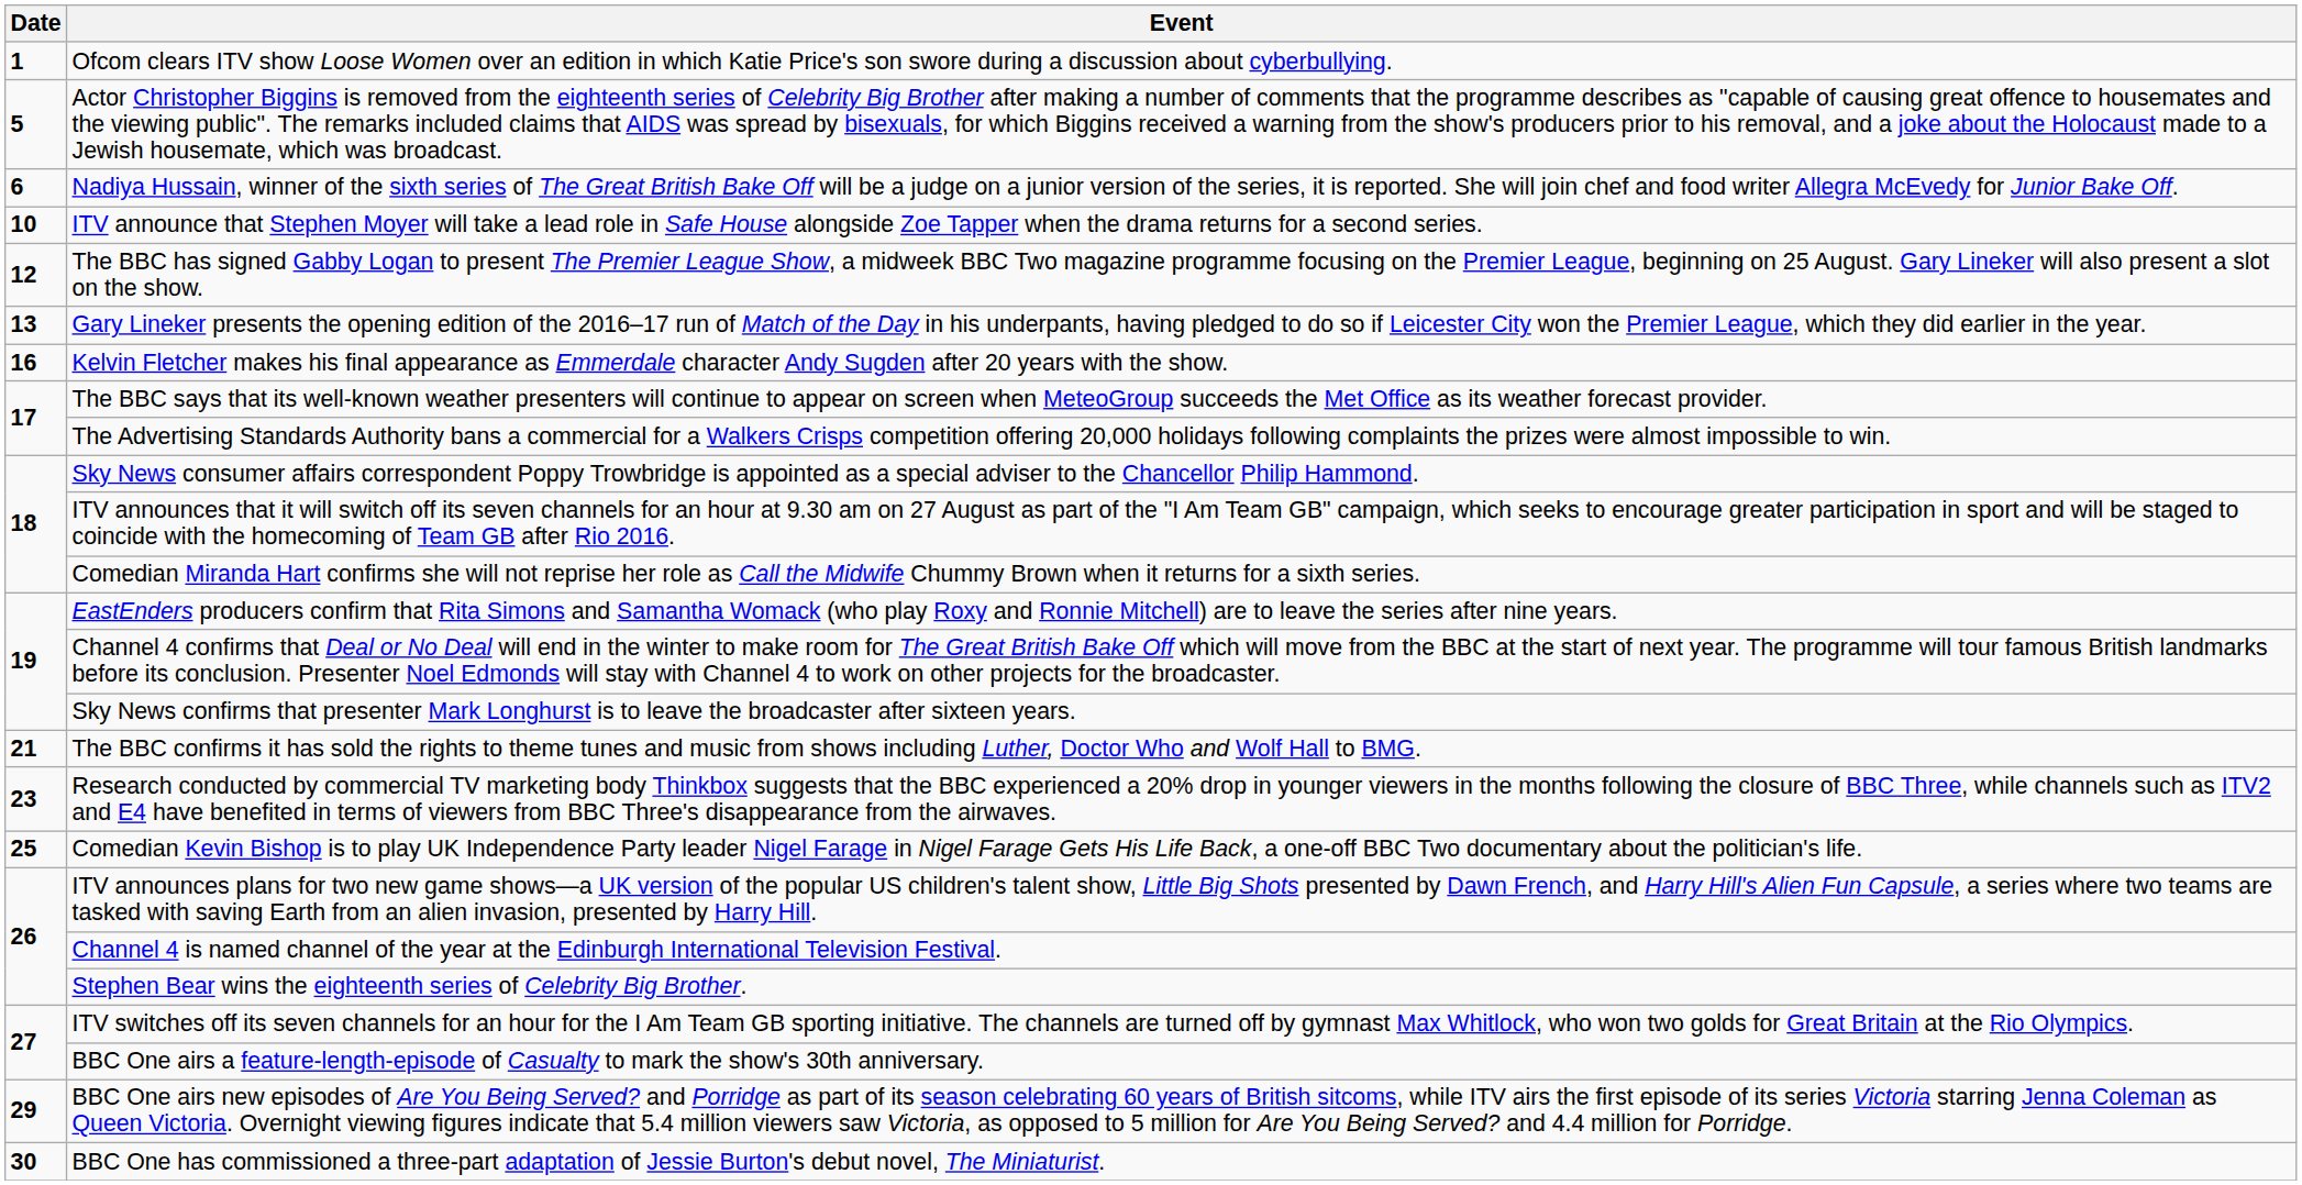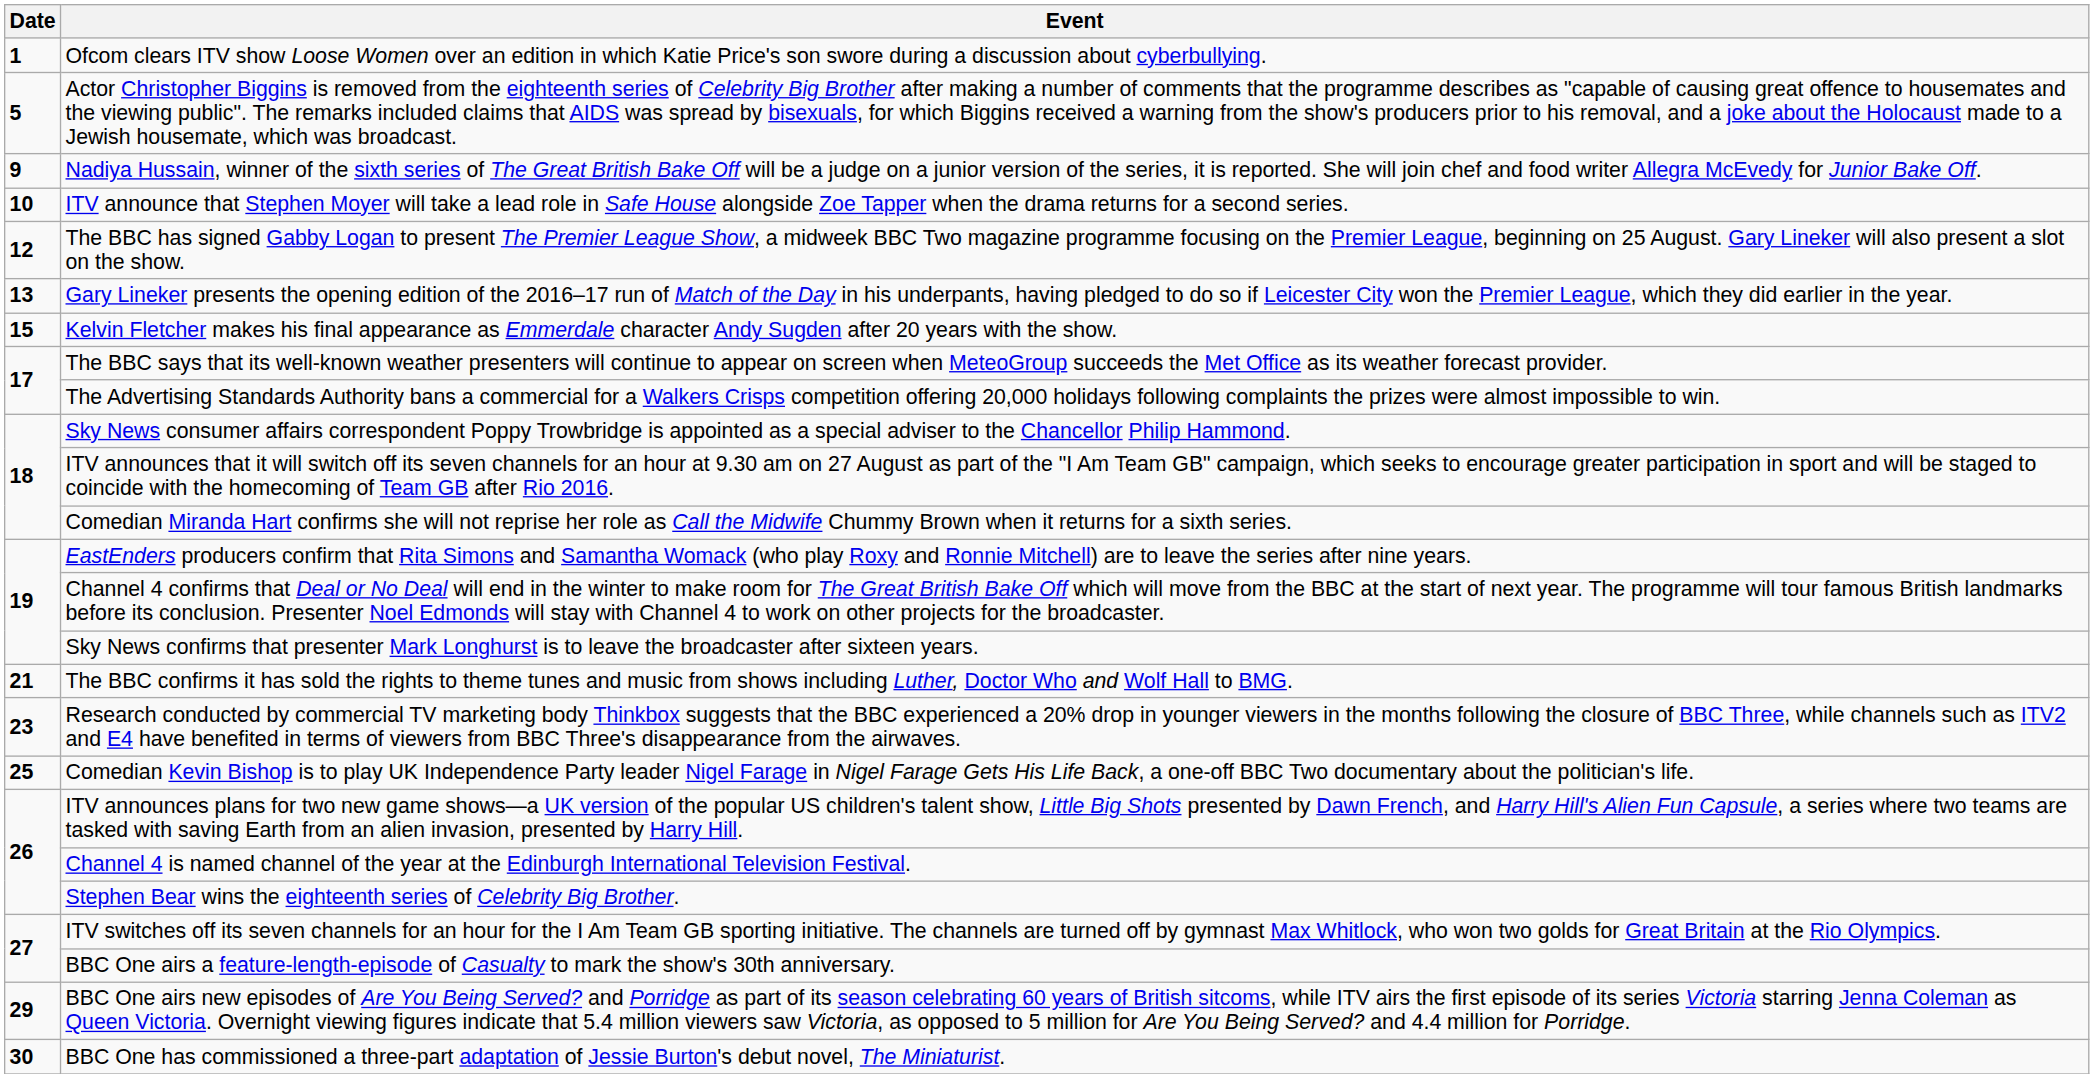row 4 | Date: 6 -> 9
row 8 | Date: 16 -> 15
